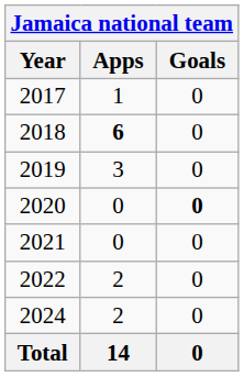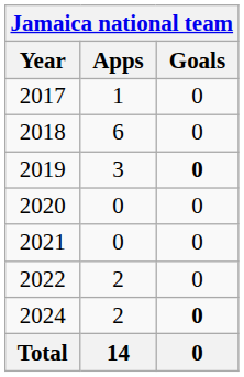2018 | Apps: bold -> normal
2019 | Goals: normal -> bold
2020 | Goals: bold -> normal
2024 | Goals: normal -> bold
